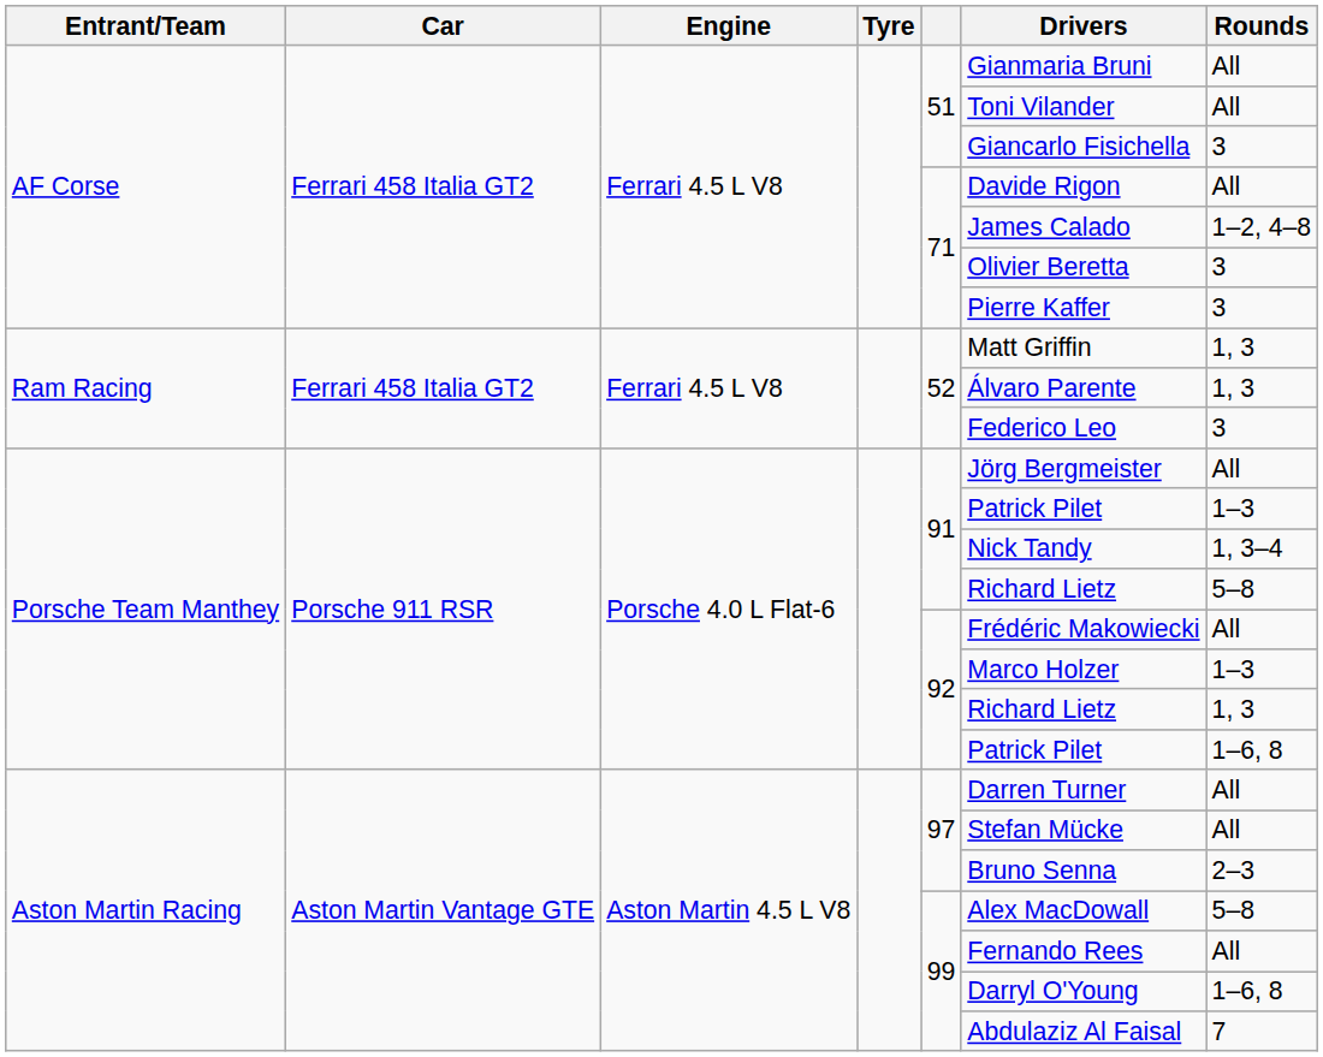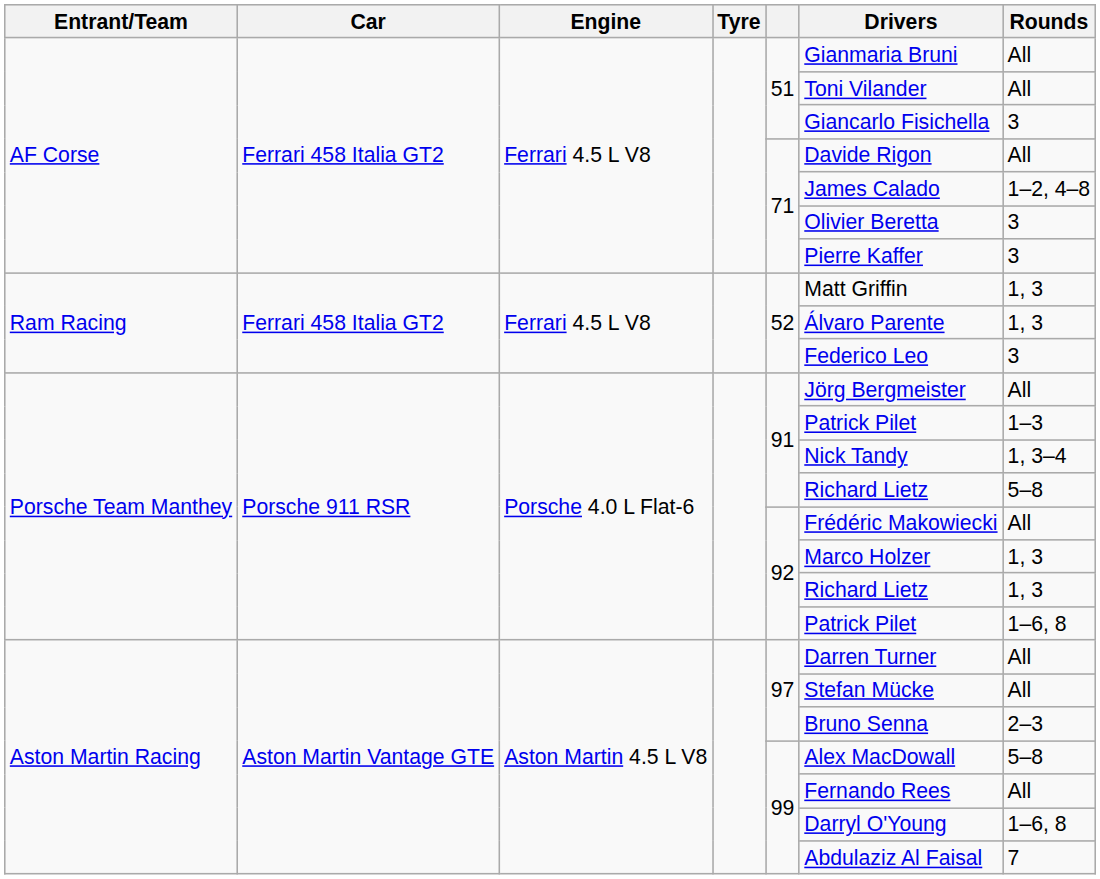row 17 | Rounds: 1–3 -> 1, 3
